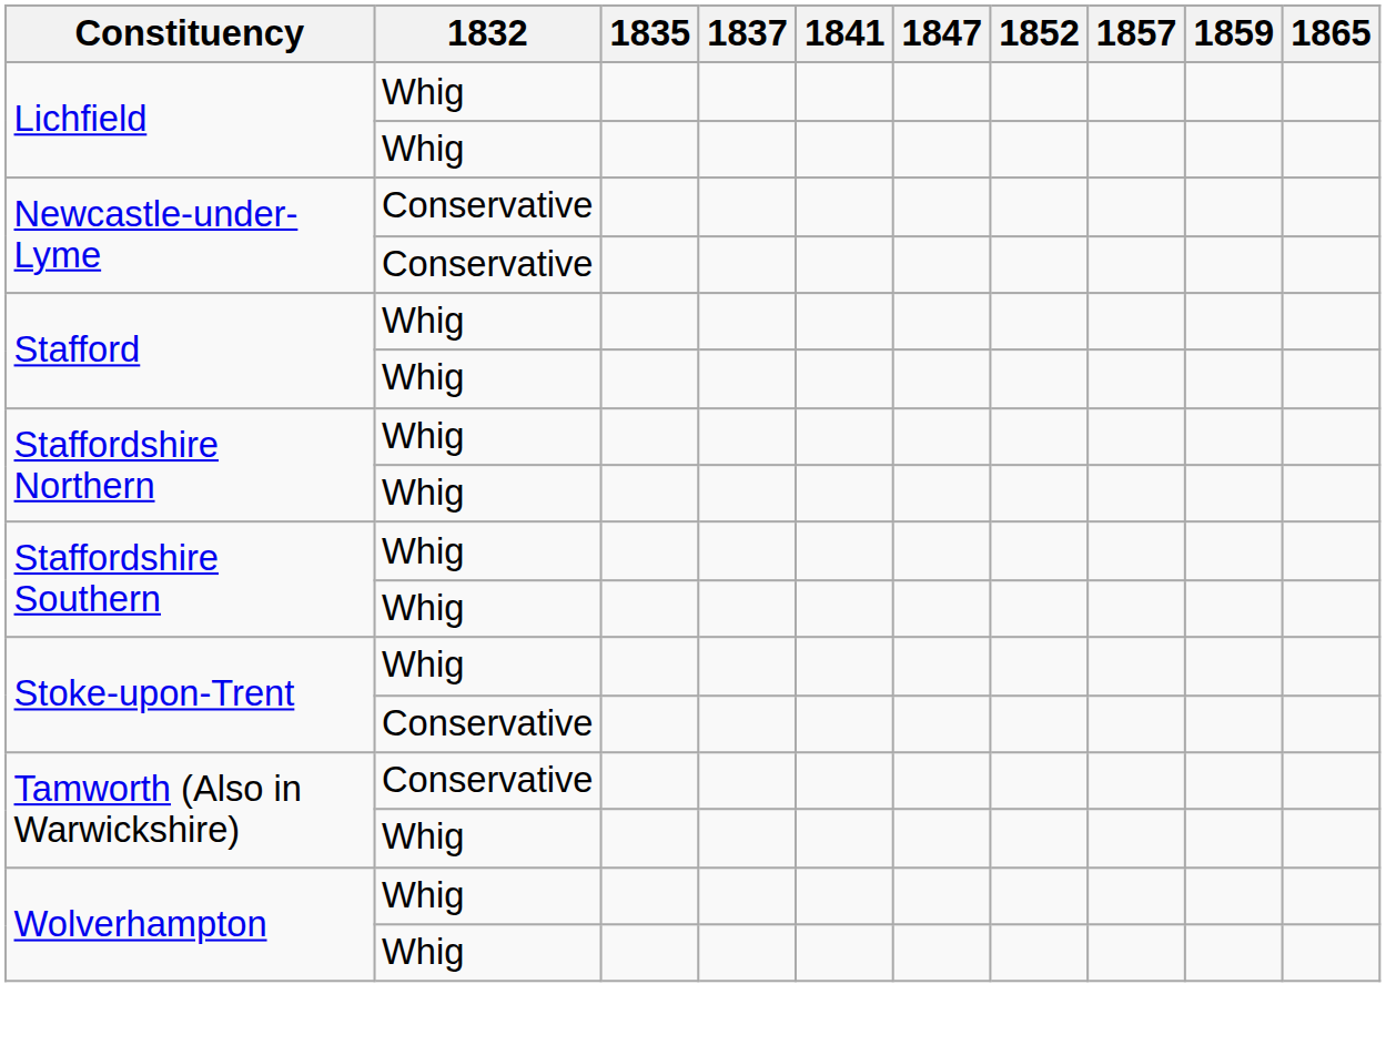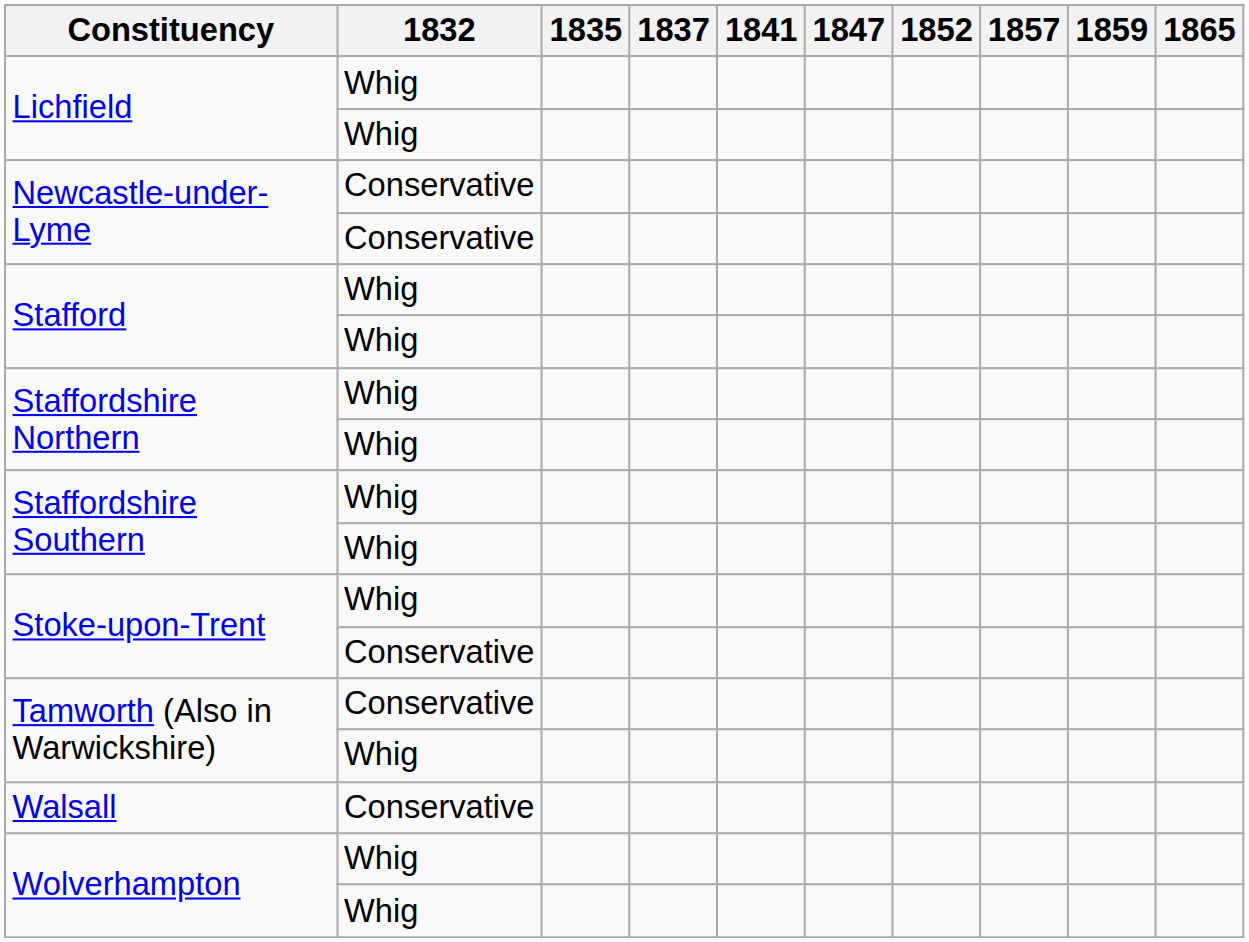+ row: Walsall | Conservative
